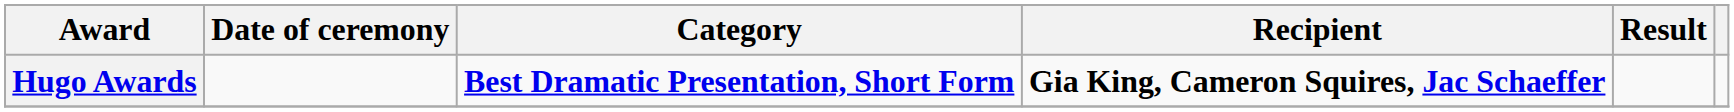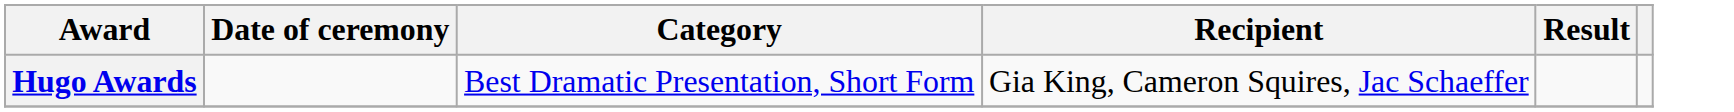Hugo Awards | Category: bold -> normal
Hugo Awards | Recipient: bold -> normal
